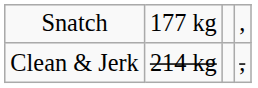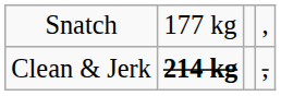Clean & Jerk | column 2: normal -> bold
